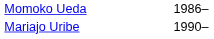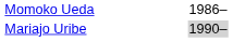Mariajo Uribe | column 2: no background -> lightgrey background
